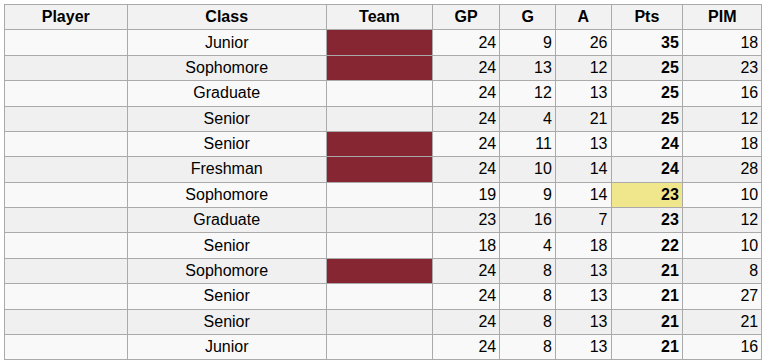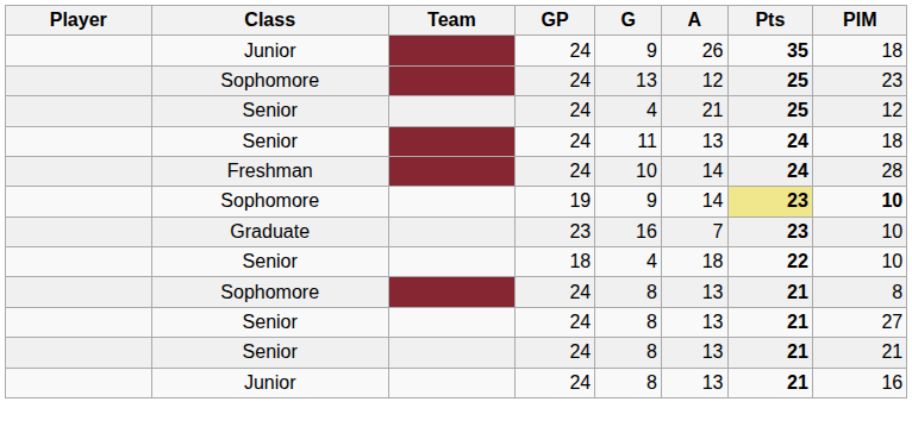- row: Graduate | 24 | 12 | 13 | 25 | 16
Sophomore / 19 | PIM: normal -> bold
Graduate / 23 | PIM: 12 -> 10
